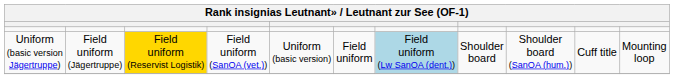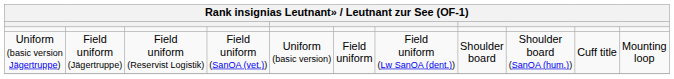Uniform (basic version Jägertruppe) | column 3: gold background -> no background
Uniform (basic version Jägertruppe) | column 7: lightblue background -> no background
